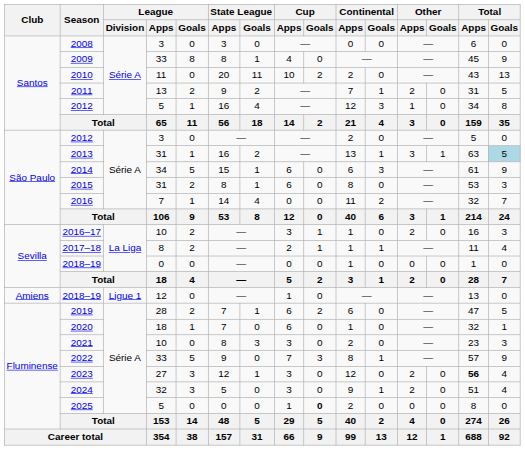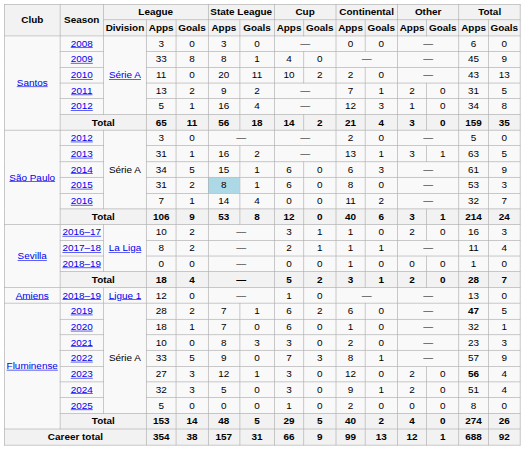2013 | Total / Goals: lightblue background -> no background
2015 | State League / Apps: no background -> lightblue background
2019 | Total / Apps: normal -> bold
2025 | Cup / Goals: bold -> normal
